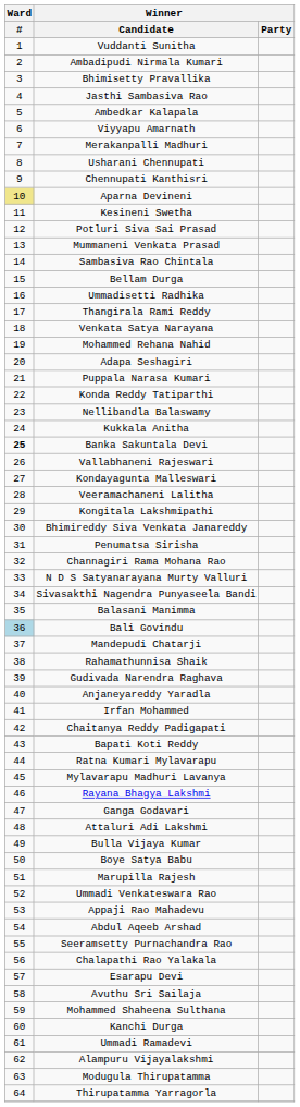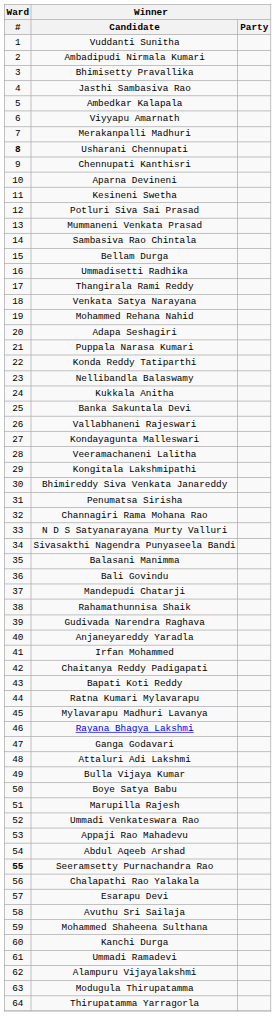Usharani Chennupati | Ward / #: normal -> bold
Aparna Devineni | Ward / #: khaki background -> no background
Banka Sakuntala Devi | Ward / #: bold -> normal
Bali Govindu | Ward / #: lightblue background -> no background
Seeramsetty Purnachandra Rao | Ward / #: normal -> bold
